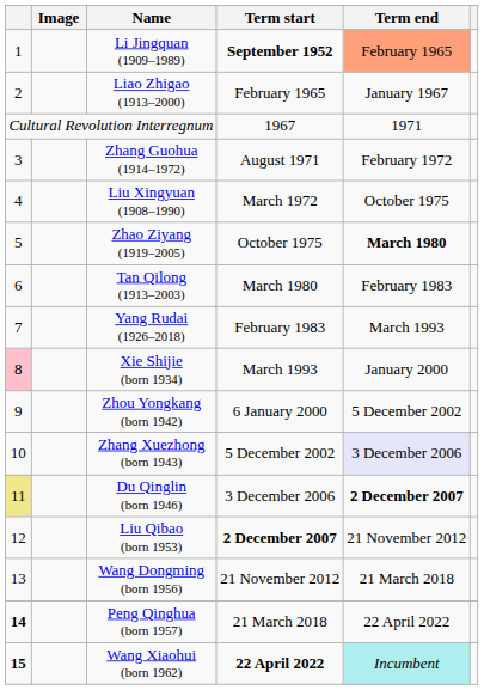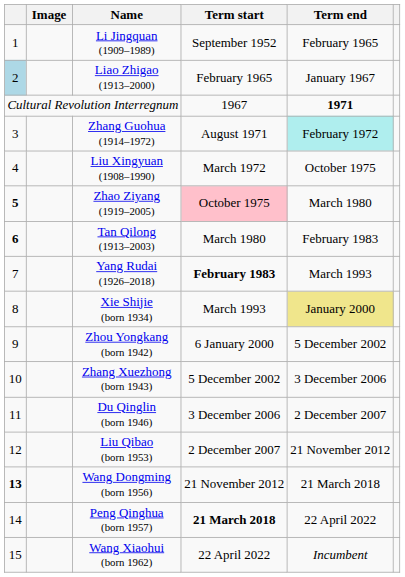Li Jingquan (1909–1989) | Term start: bold -> normal
Li Jingquan (1909–1989) | Term end: lightsalmon background -> no background
Liao Zhigao (1913–2000) | column 1: no background -> lightblue background
Cultural Revolution Interregnum | Term end: normal -> bold
Zhang Guohua (1914–1972) | Term end: no background -> paleturquoise background
Zhao Ziyang (1919–2005) | column 1: normal -> bold
Zhao Ziyang (1919–2005) | Term start: no background -> pink background
Zhao Ziyang (1919–2005) | Term end: bold -> normal
Tan Qilong (1913–2003) | column 1: normal -> bold
Yang Rudai (1926–2018) | Term start: normal -> bold
Xie Shijie (born 1934) | column 1: pink background -> no background
Xie Shijie (born 1934) | Term end: no background -> khaki background
Zhang Xuezhong (born 1943) | Term end: lavender background -> no background
Du Qinglin (born 1946) | column 1: khaki background -> no background
Du Qinglin (born 1946) | Term end: bold -> normal
Liu Qibao (born 1953) | Term start: bold -> normal
Wang Dongming (born 1956) | column 1: normal -> bold
Peng Qinghua (born 1957) | column 1: bold -> normal
Peng Qinghua (born 1957) | Term start: normal -> bold
Wang Xiaohui (born 1962) | column 1: bold -> normal
Wang Xiaohui (born 1962) | Term start: bold -> normal
Wang Xiaohui (born 1962) | Term end: paleturquoise background -> no background
